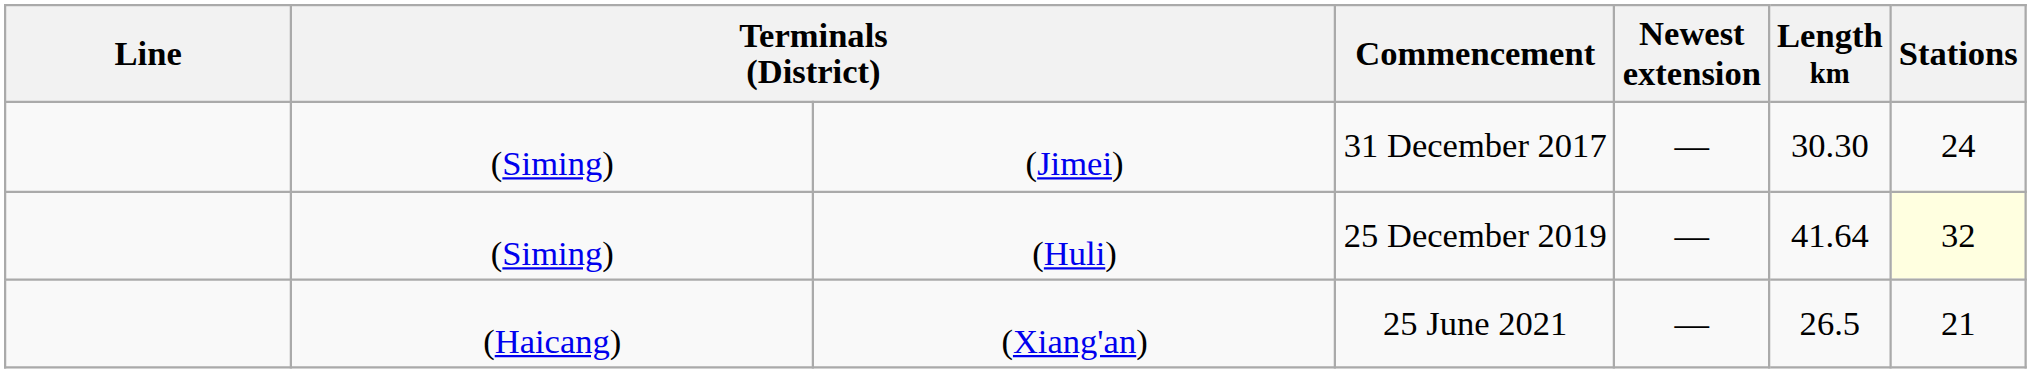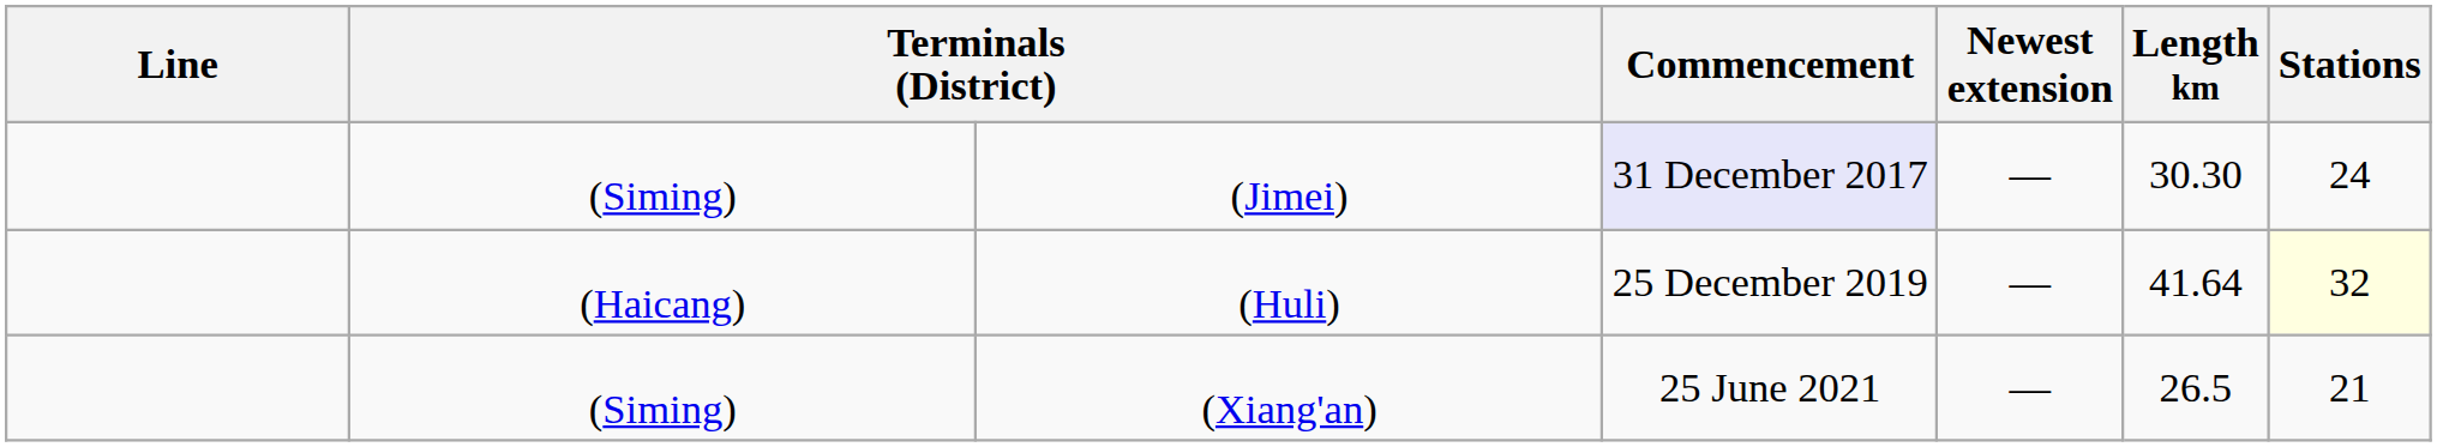(Jimei) | Commencement: no background -> lavender background
(Huli) | column 2: (Siming) -> (Haicang)
(Xiang'an) | column 2: (Haicang) -> (Siming)
